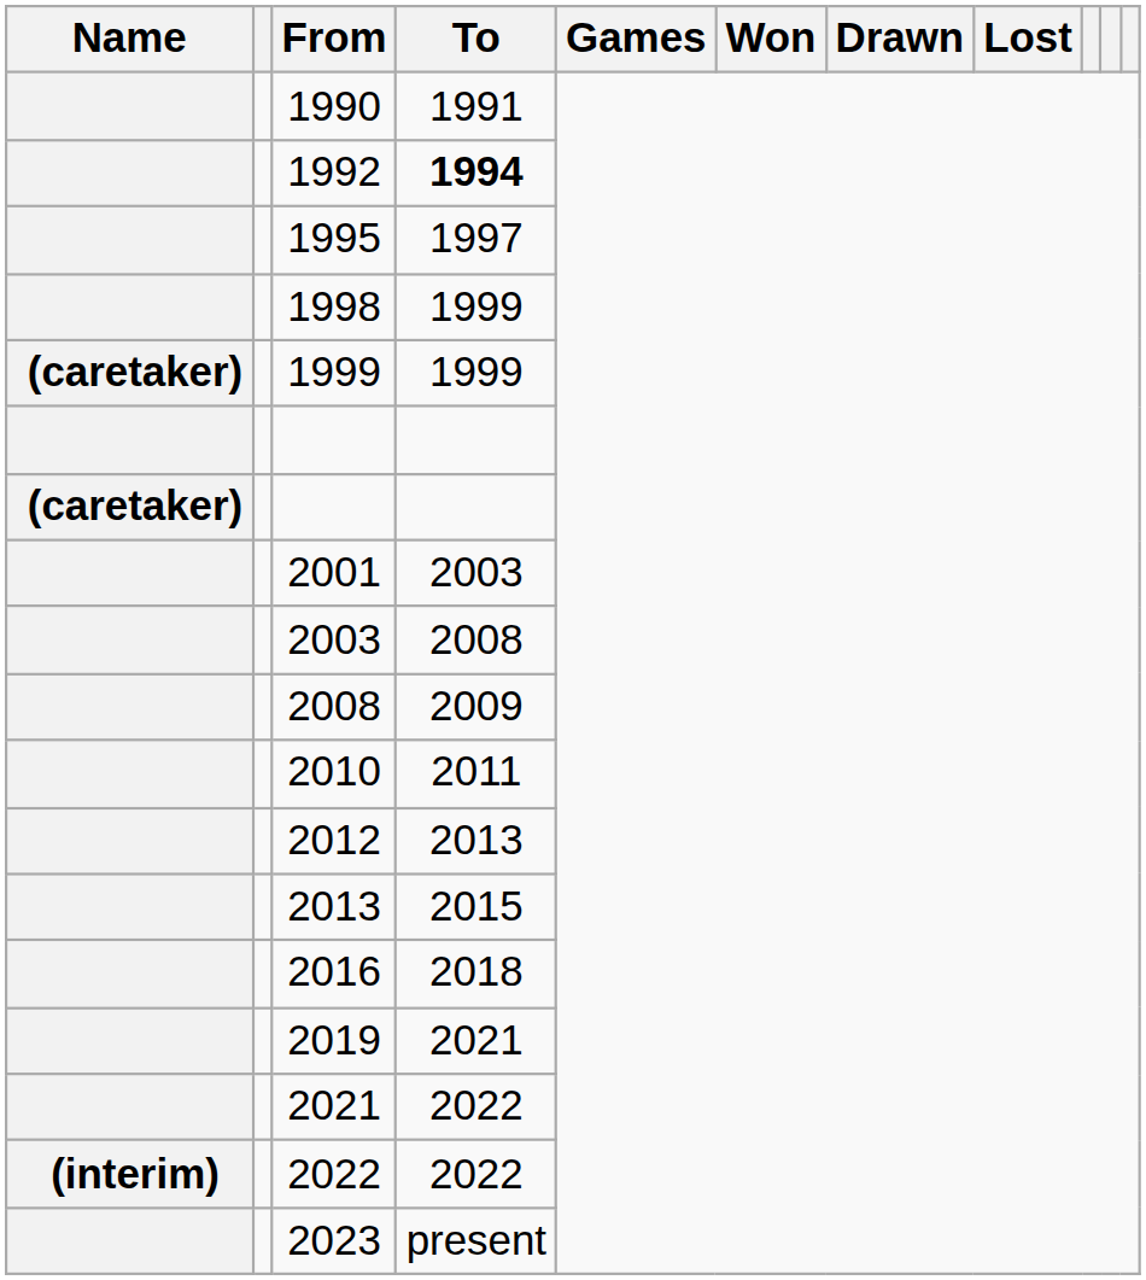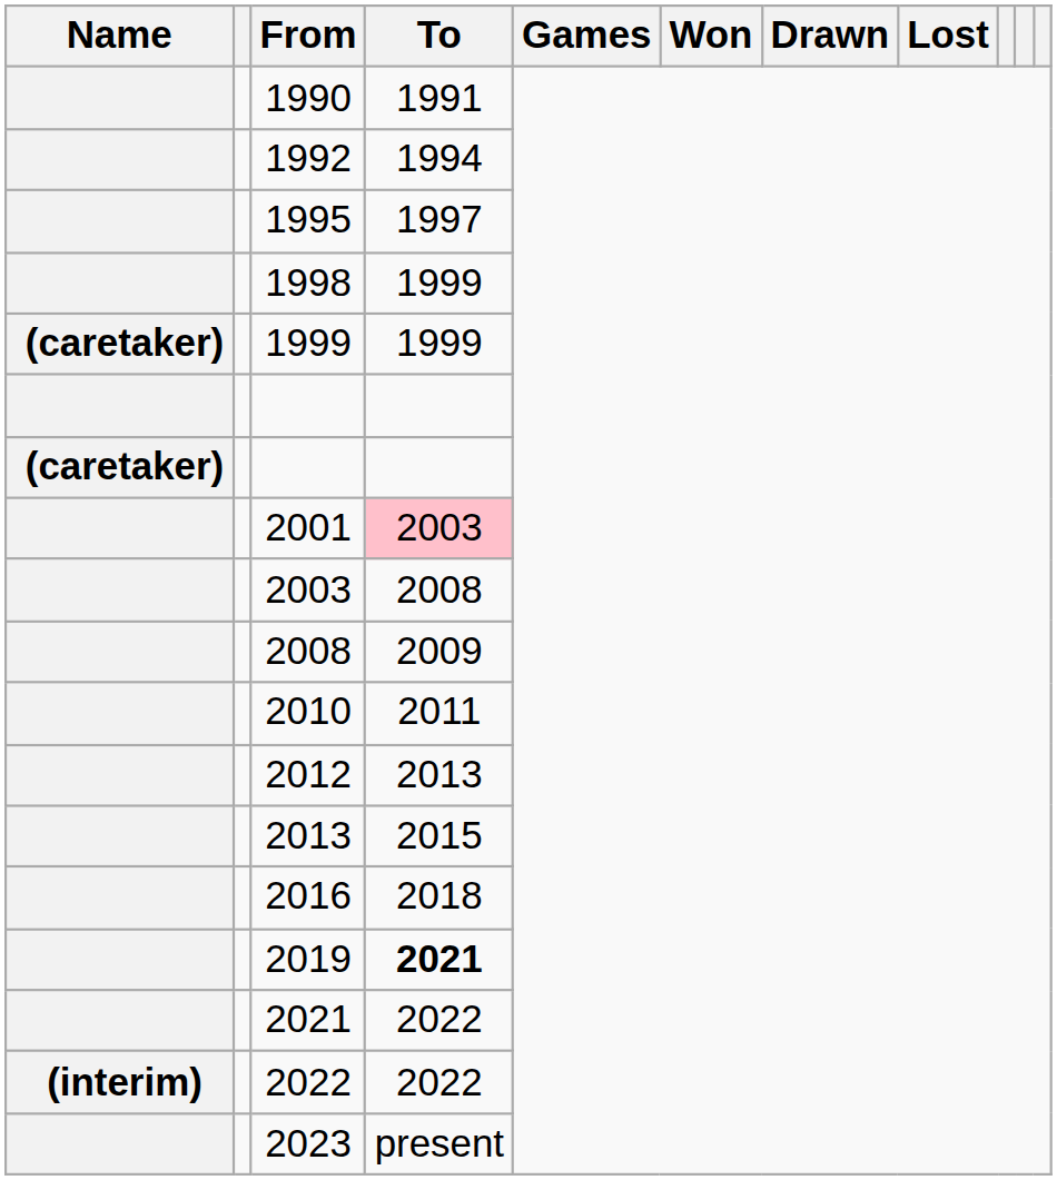1992 | To: bold -> normal
2001 | To: no background -> pink background
2019 | To: normal -> bold
